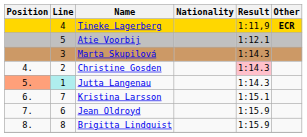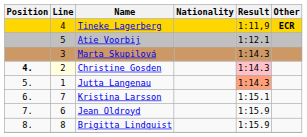Christine Gosden | Position: normal -> bold
Christine Gosden | Line: no background -> lightyellow background
Jutta Langenau | Position: lightsalmon background -> no background
Jutta Langenau | Line: paleturquoise background -> no background
Jutta Langenau | Result: no background -> lightsalmon background
